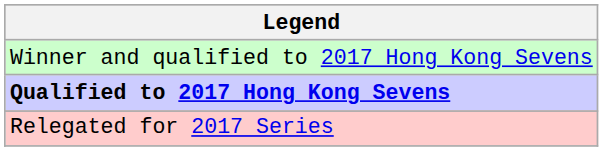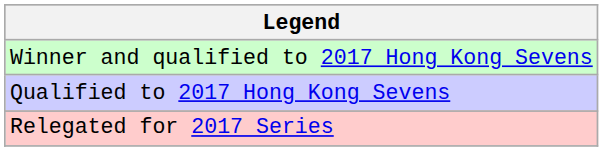row 3 | column 1: bold -> normal
